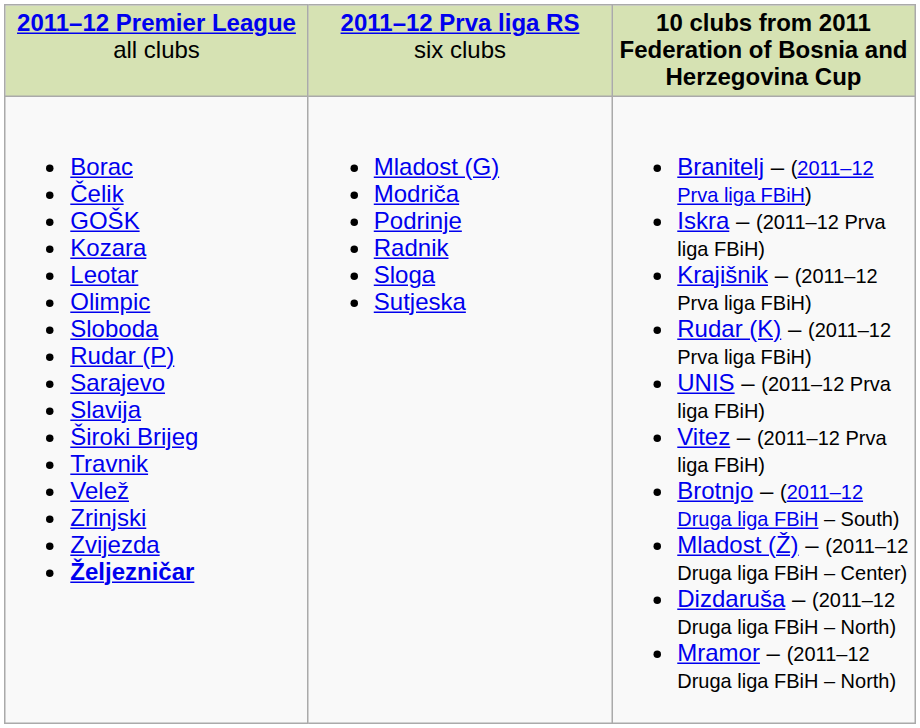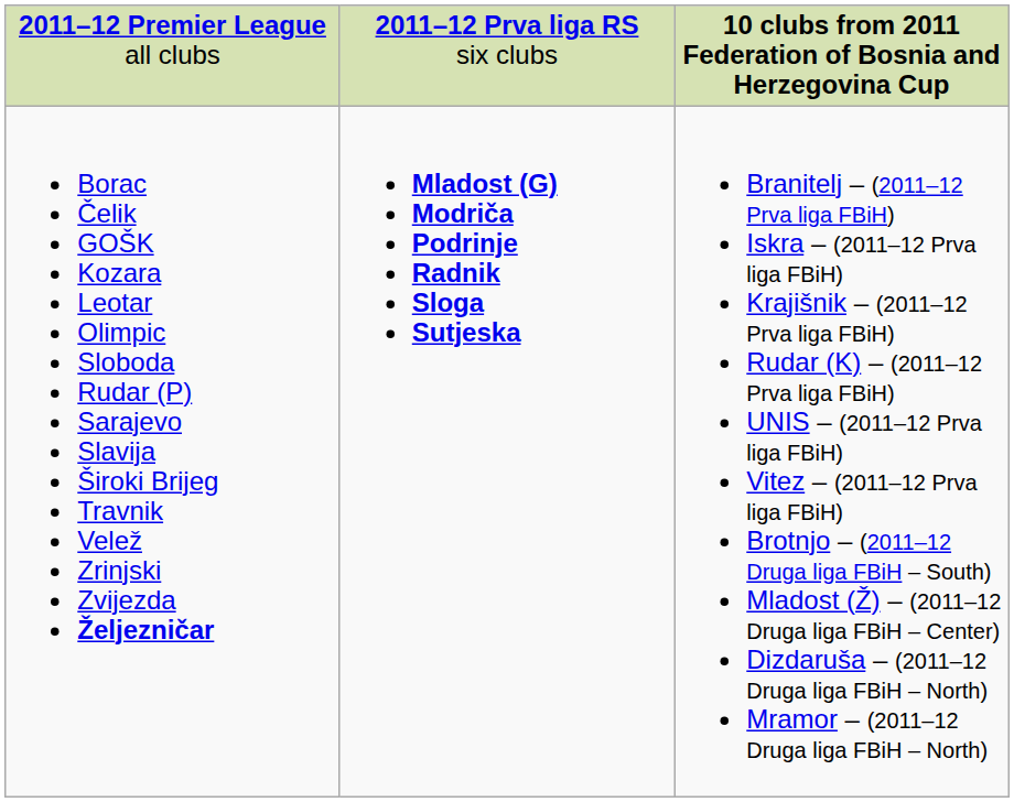row 2 | column 2: normal -> bold
